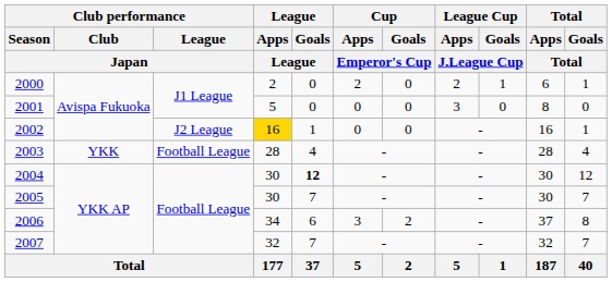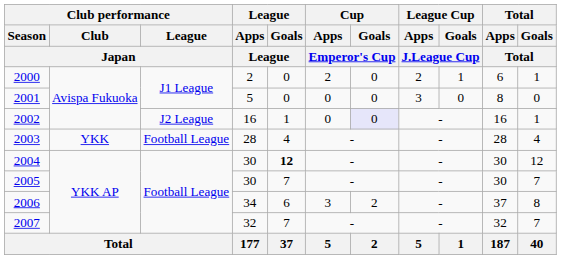2002 | League / Apps / League: gold background -> no background
2002 | Cup / Goals / Emperor's Cup: no background -> lavender background
